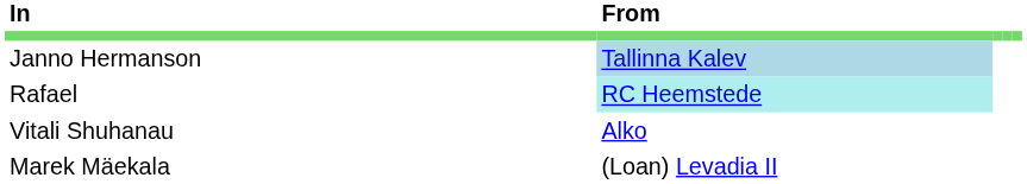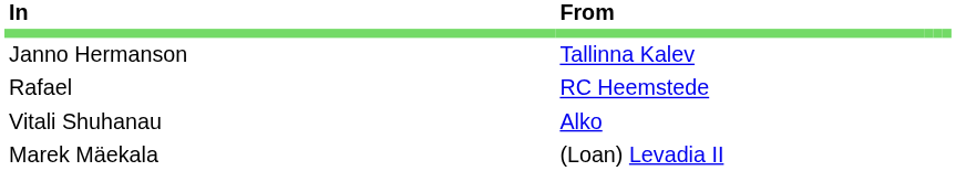Janno Hermanson | From: lightblue background -> no background
Rafael | From: paleturquoise background -> no background
